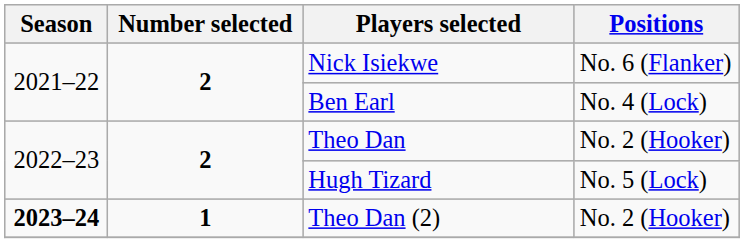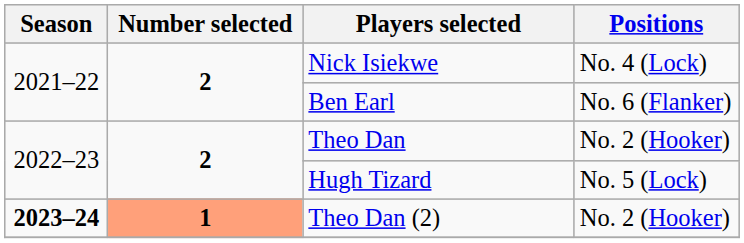Nick Isiekwe | Positions: No. 6 (Flanker) -> No. 4 (Lock)
Ben Earl | Positions: No. 4 (Lock) -> No. 6 (Flanker)
Theo Dan (2) | Number selected: no background -> lightsalmon background
